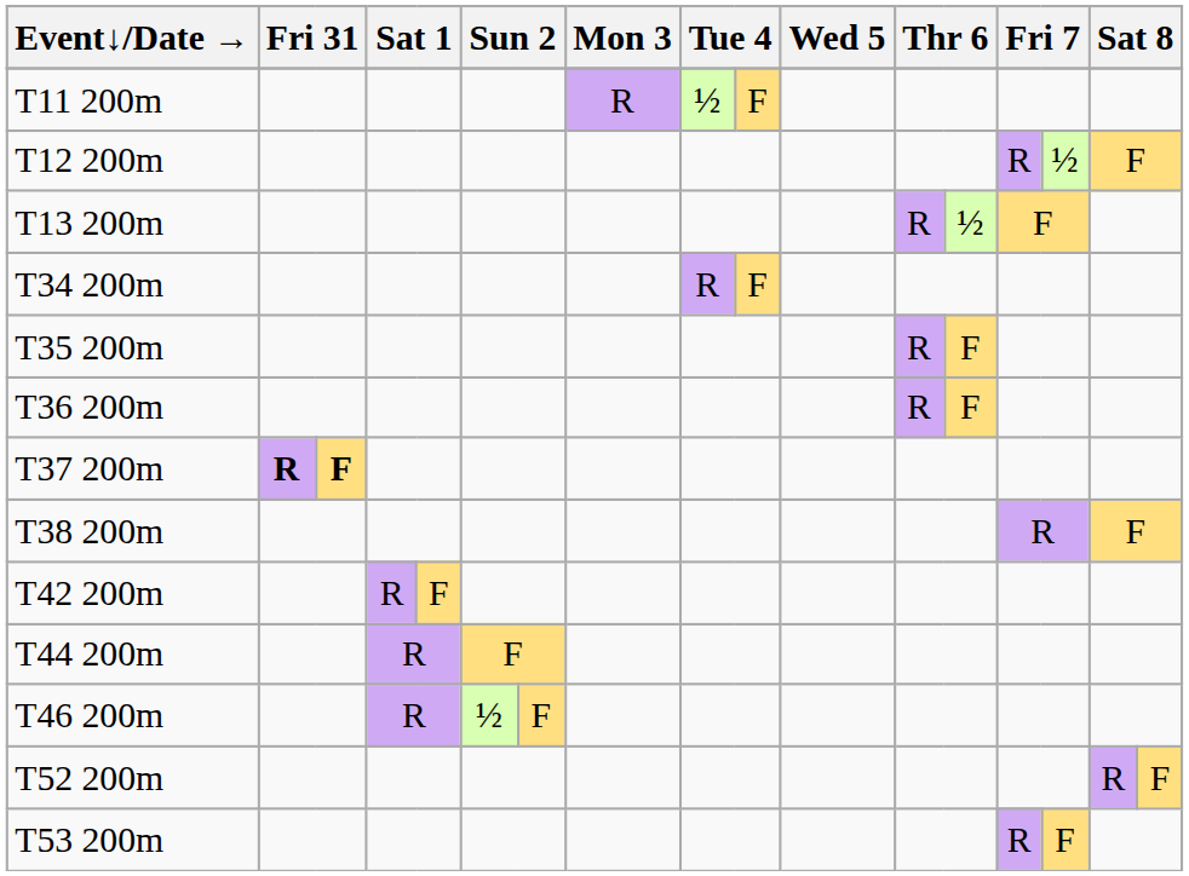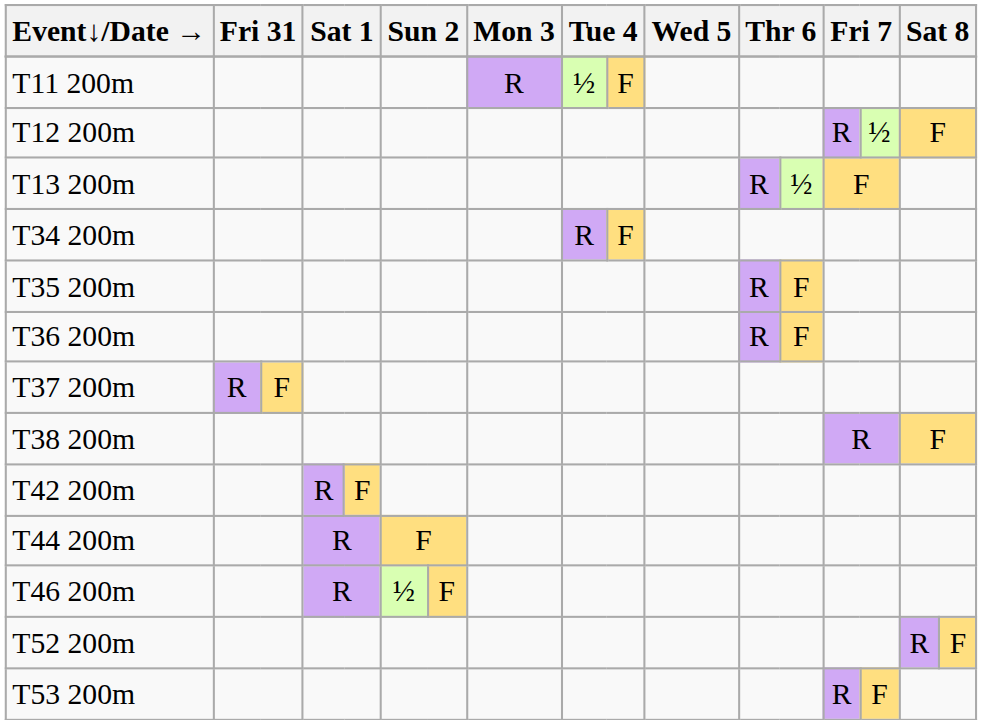T37 200m | column 2: bold -> normal
T37 200m | column 3: bold -> normal
